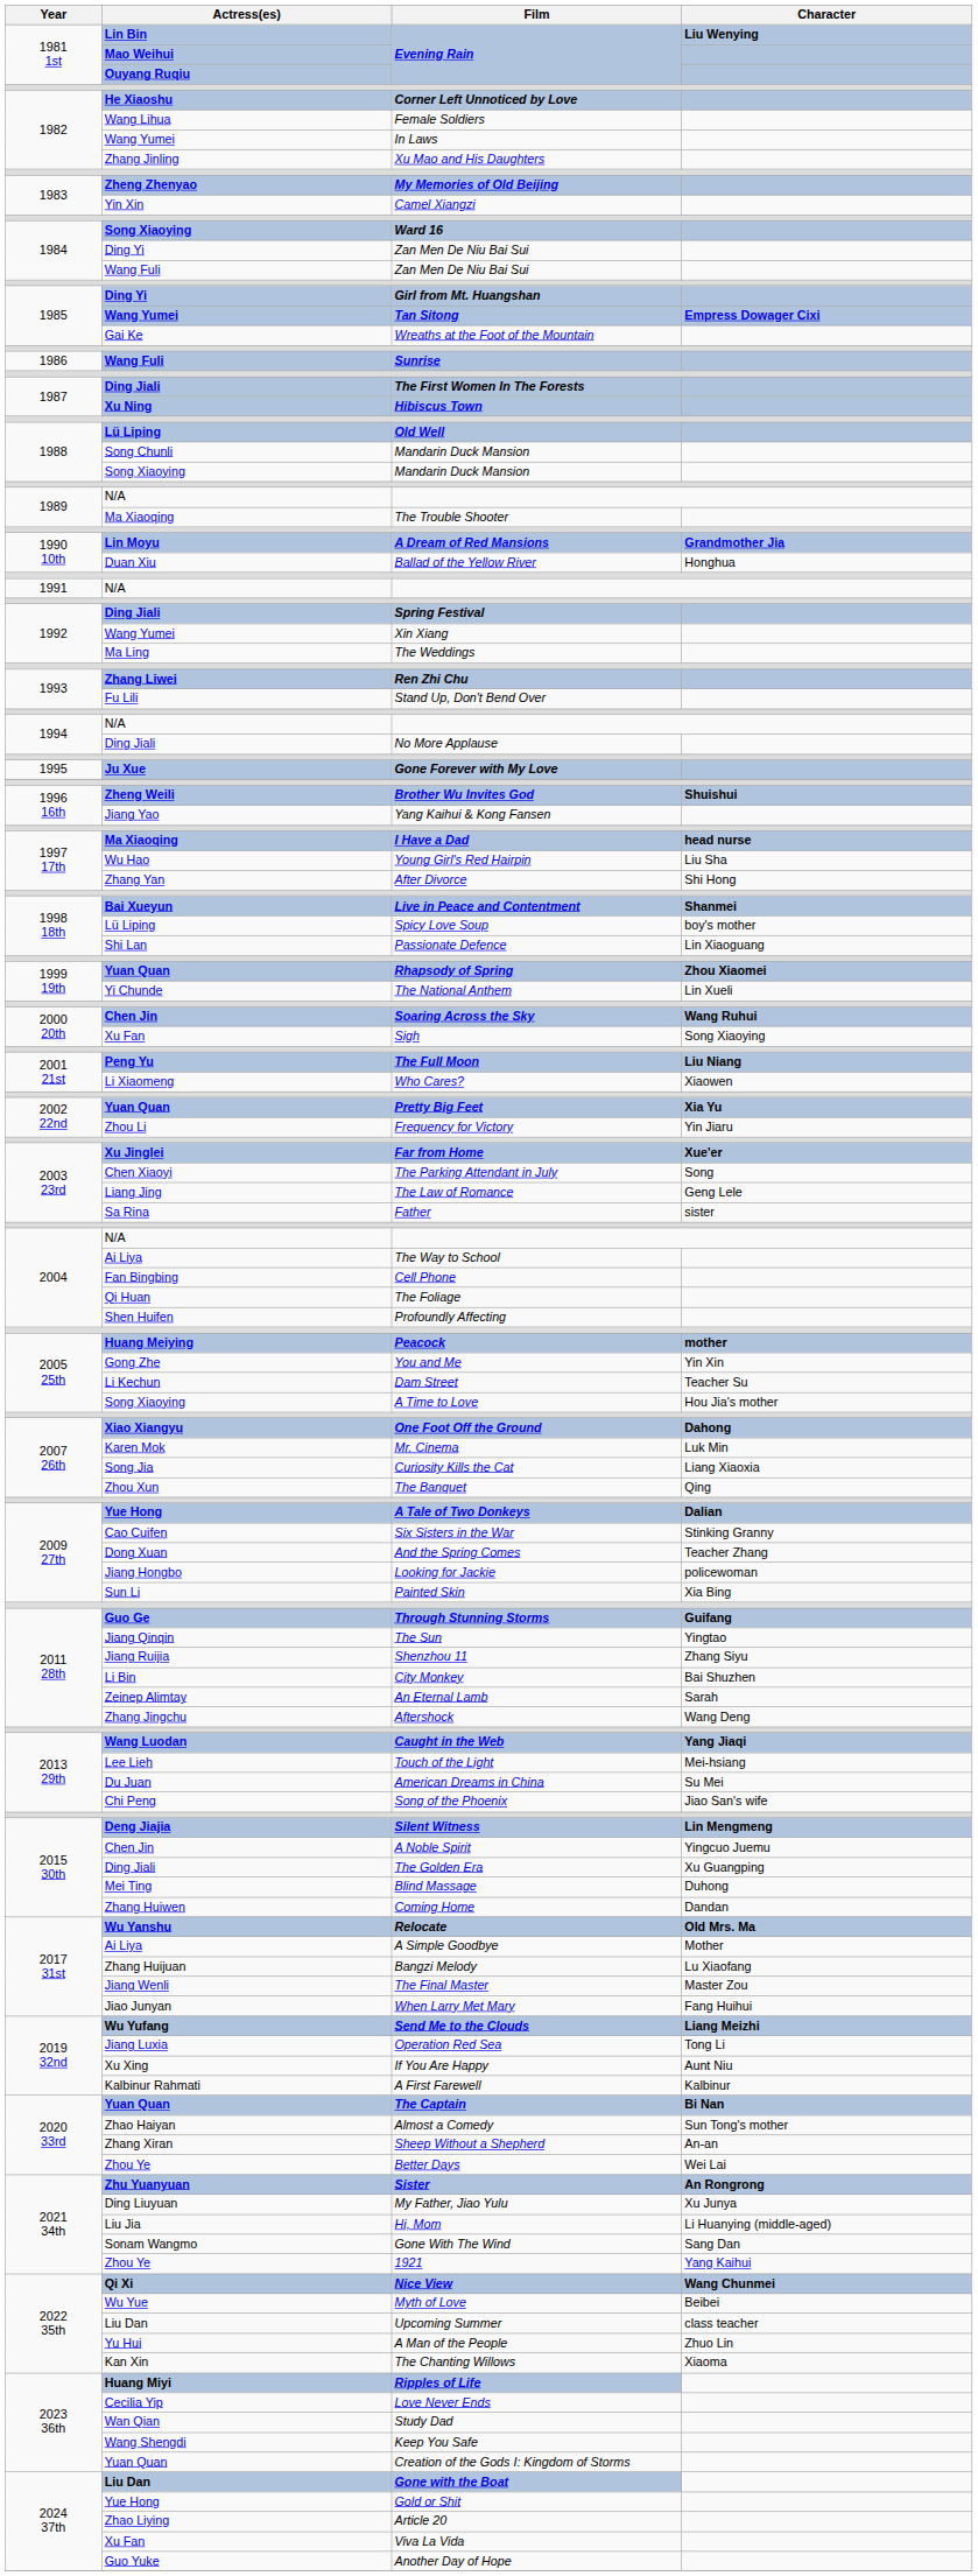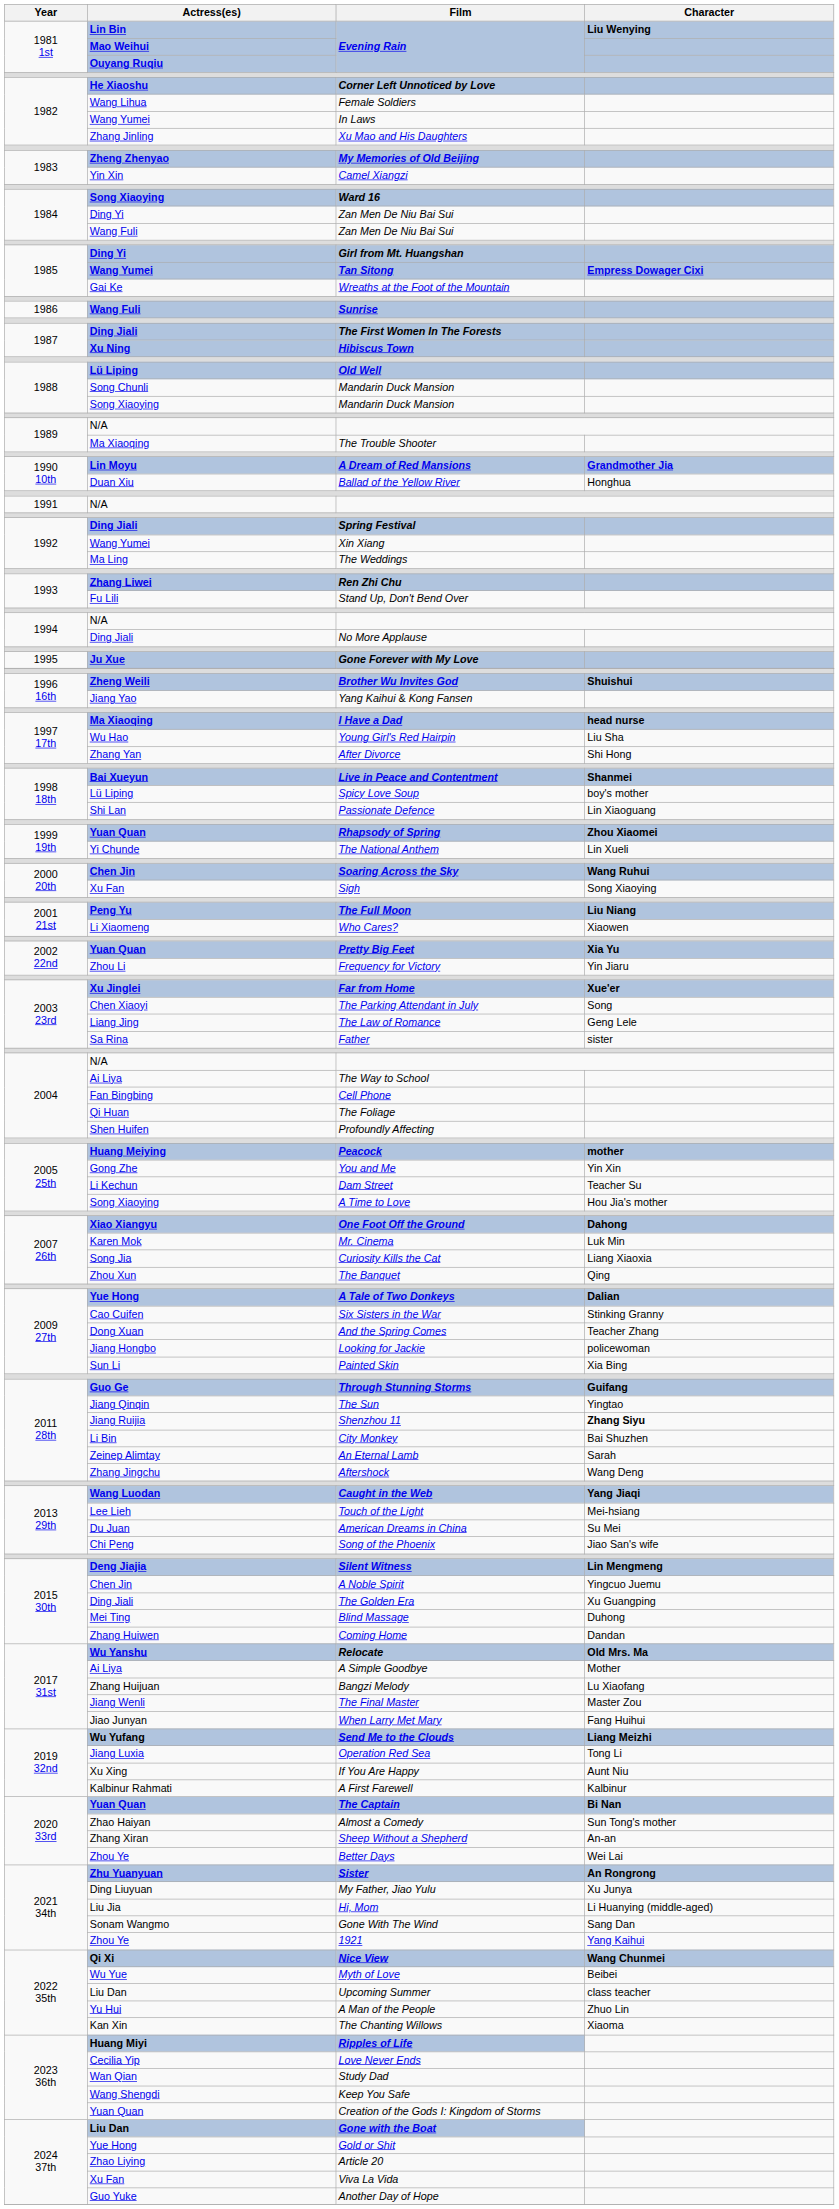Shenzhou 11 | Character: normal -> bold
